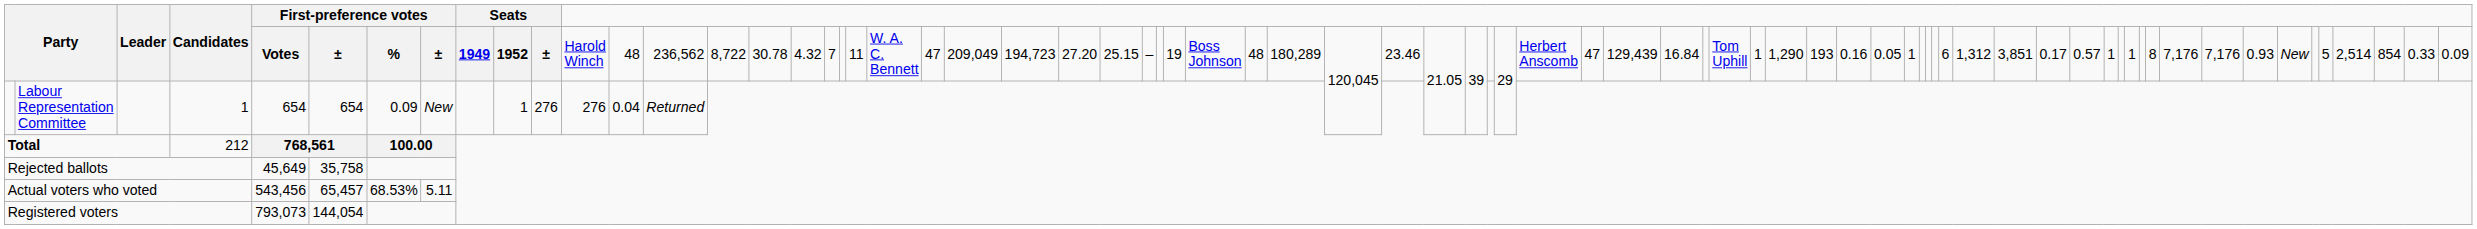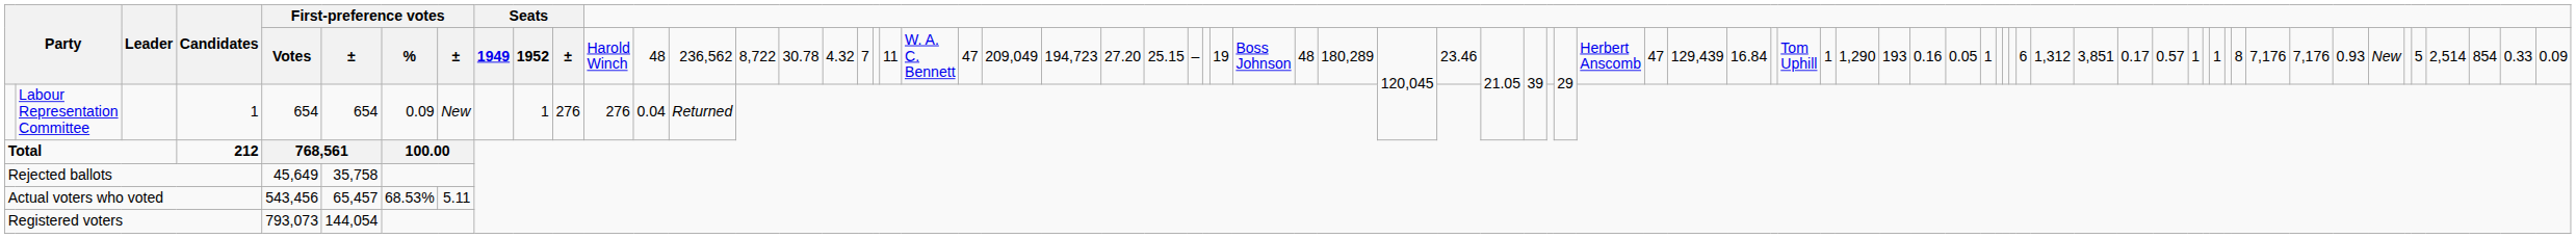Total | Candidates: normal -> bold
